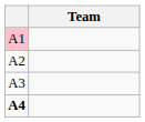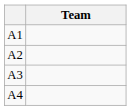A1 | column 1: pink background -> no background
A4 | column 1: bold -> normal
